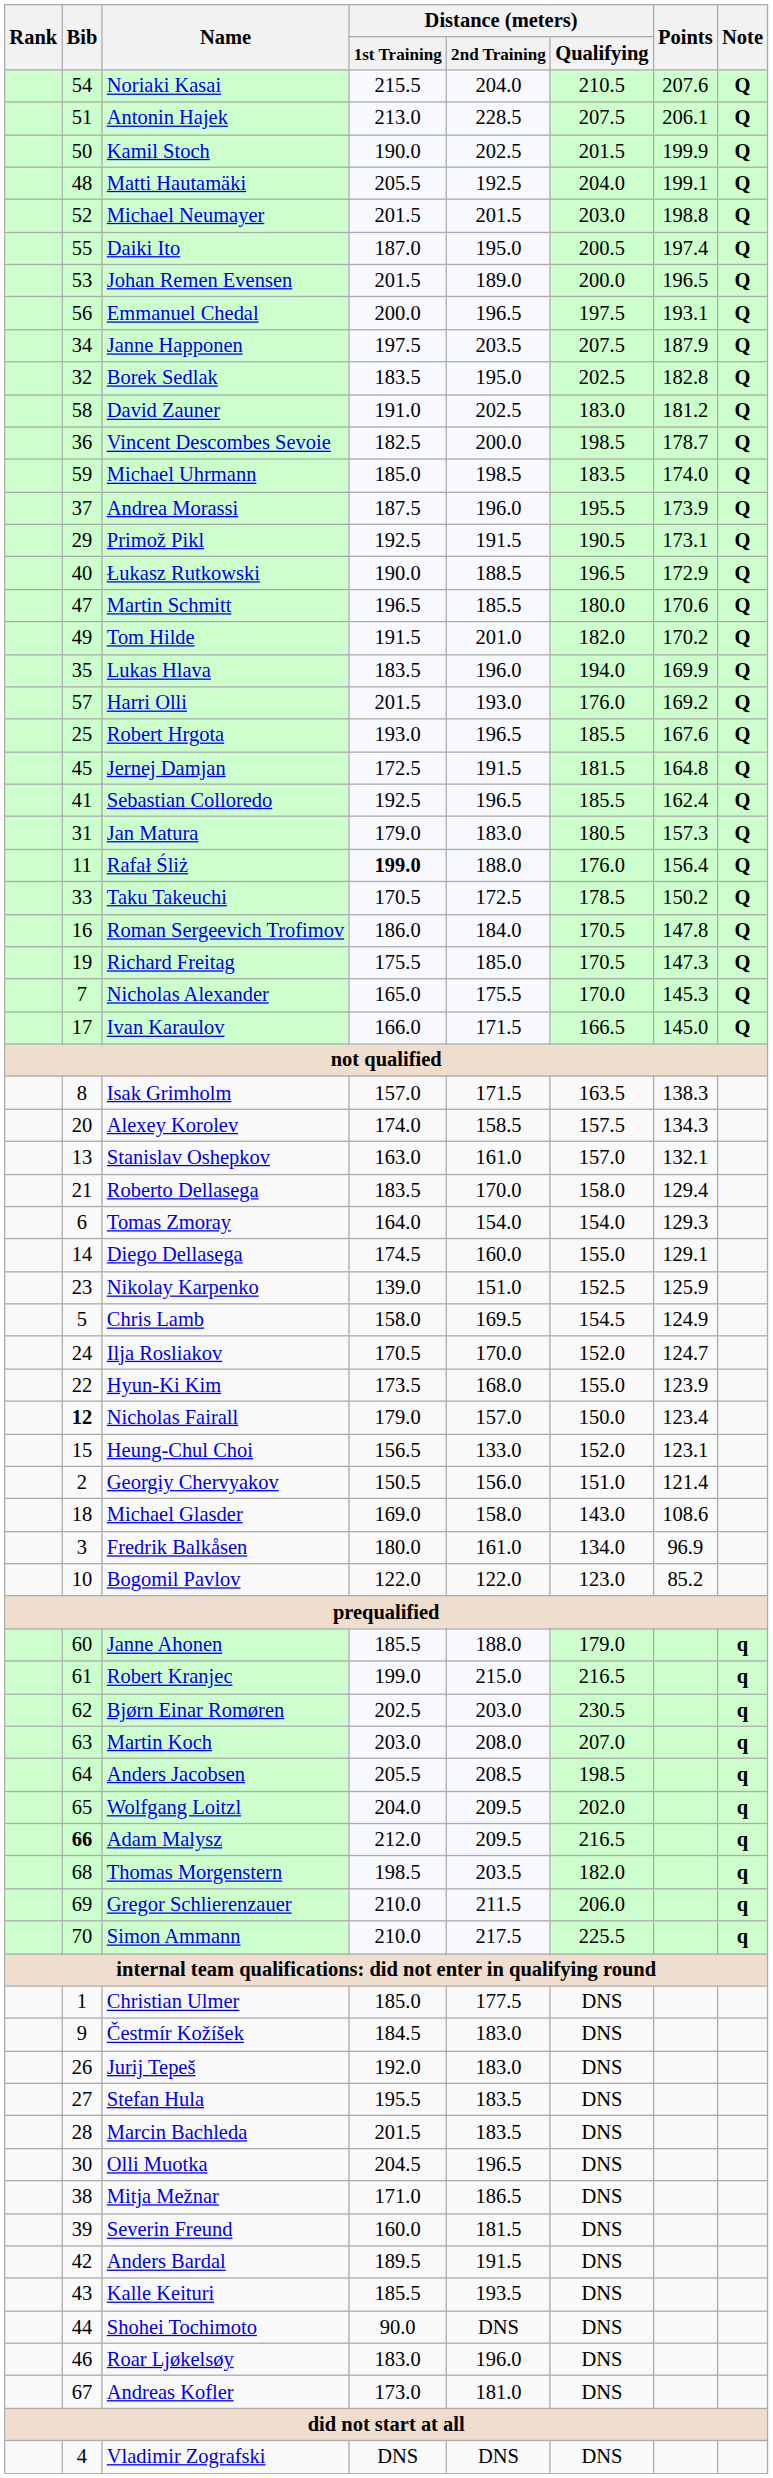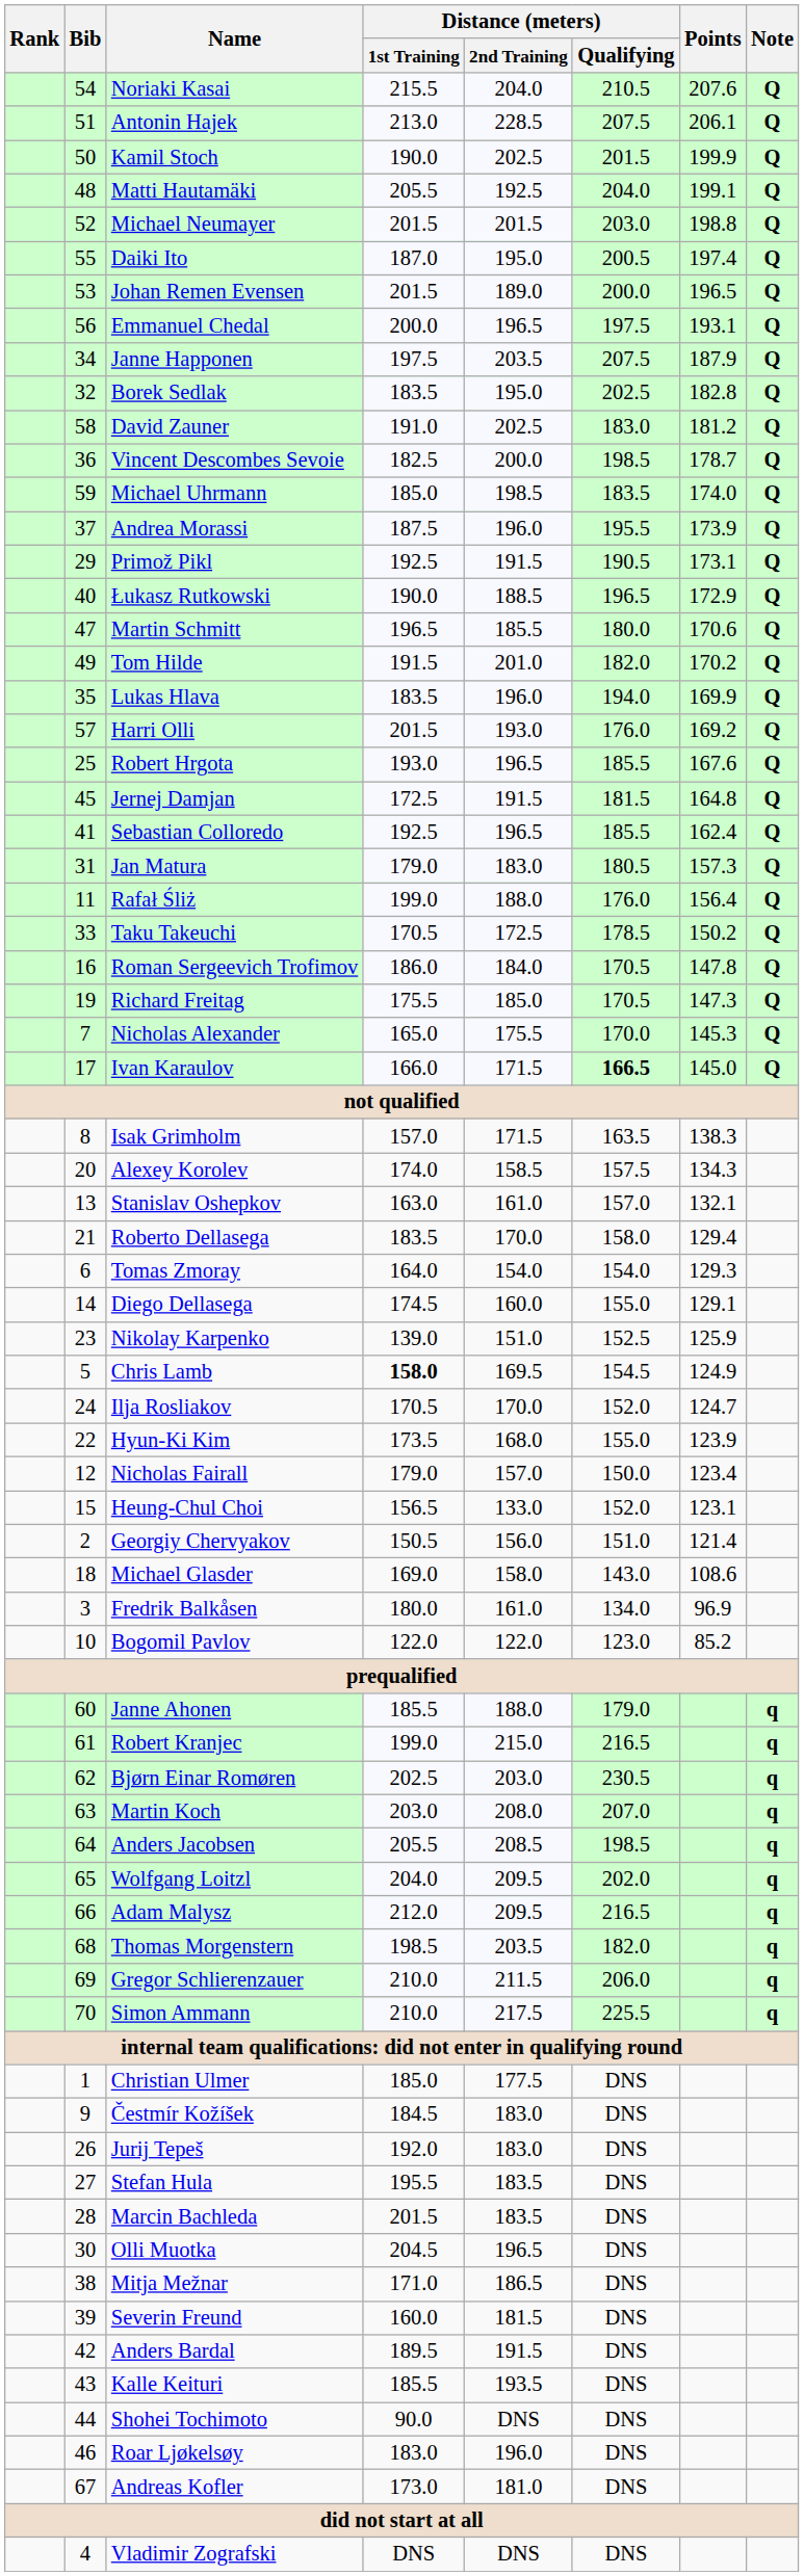Rafał Śliż | Distance (meters) / 1st Training: bold -> normal
Ivan Karaulov | Distance (meters) / Qualifying: normal -> bold
Chris Lamb | Distance (meters) / 1st Training: normal -> bold
Nicholas Fairall | Bib: bold -> normal
Adam Malysz | Bib: bold -> normal
